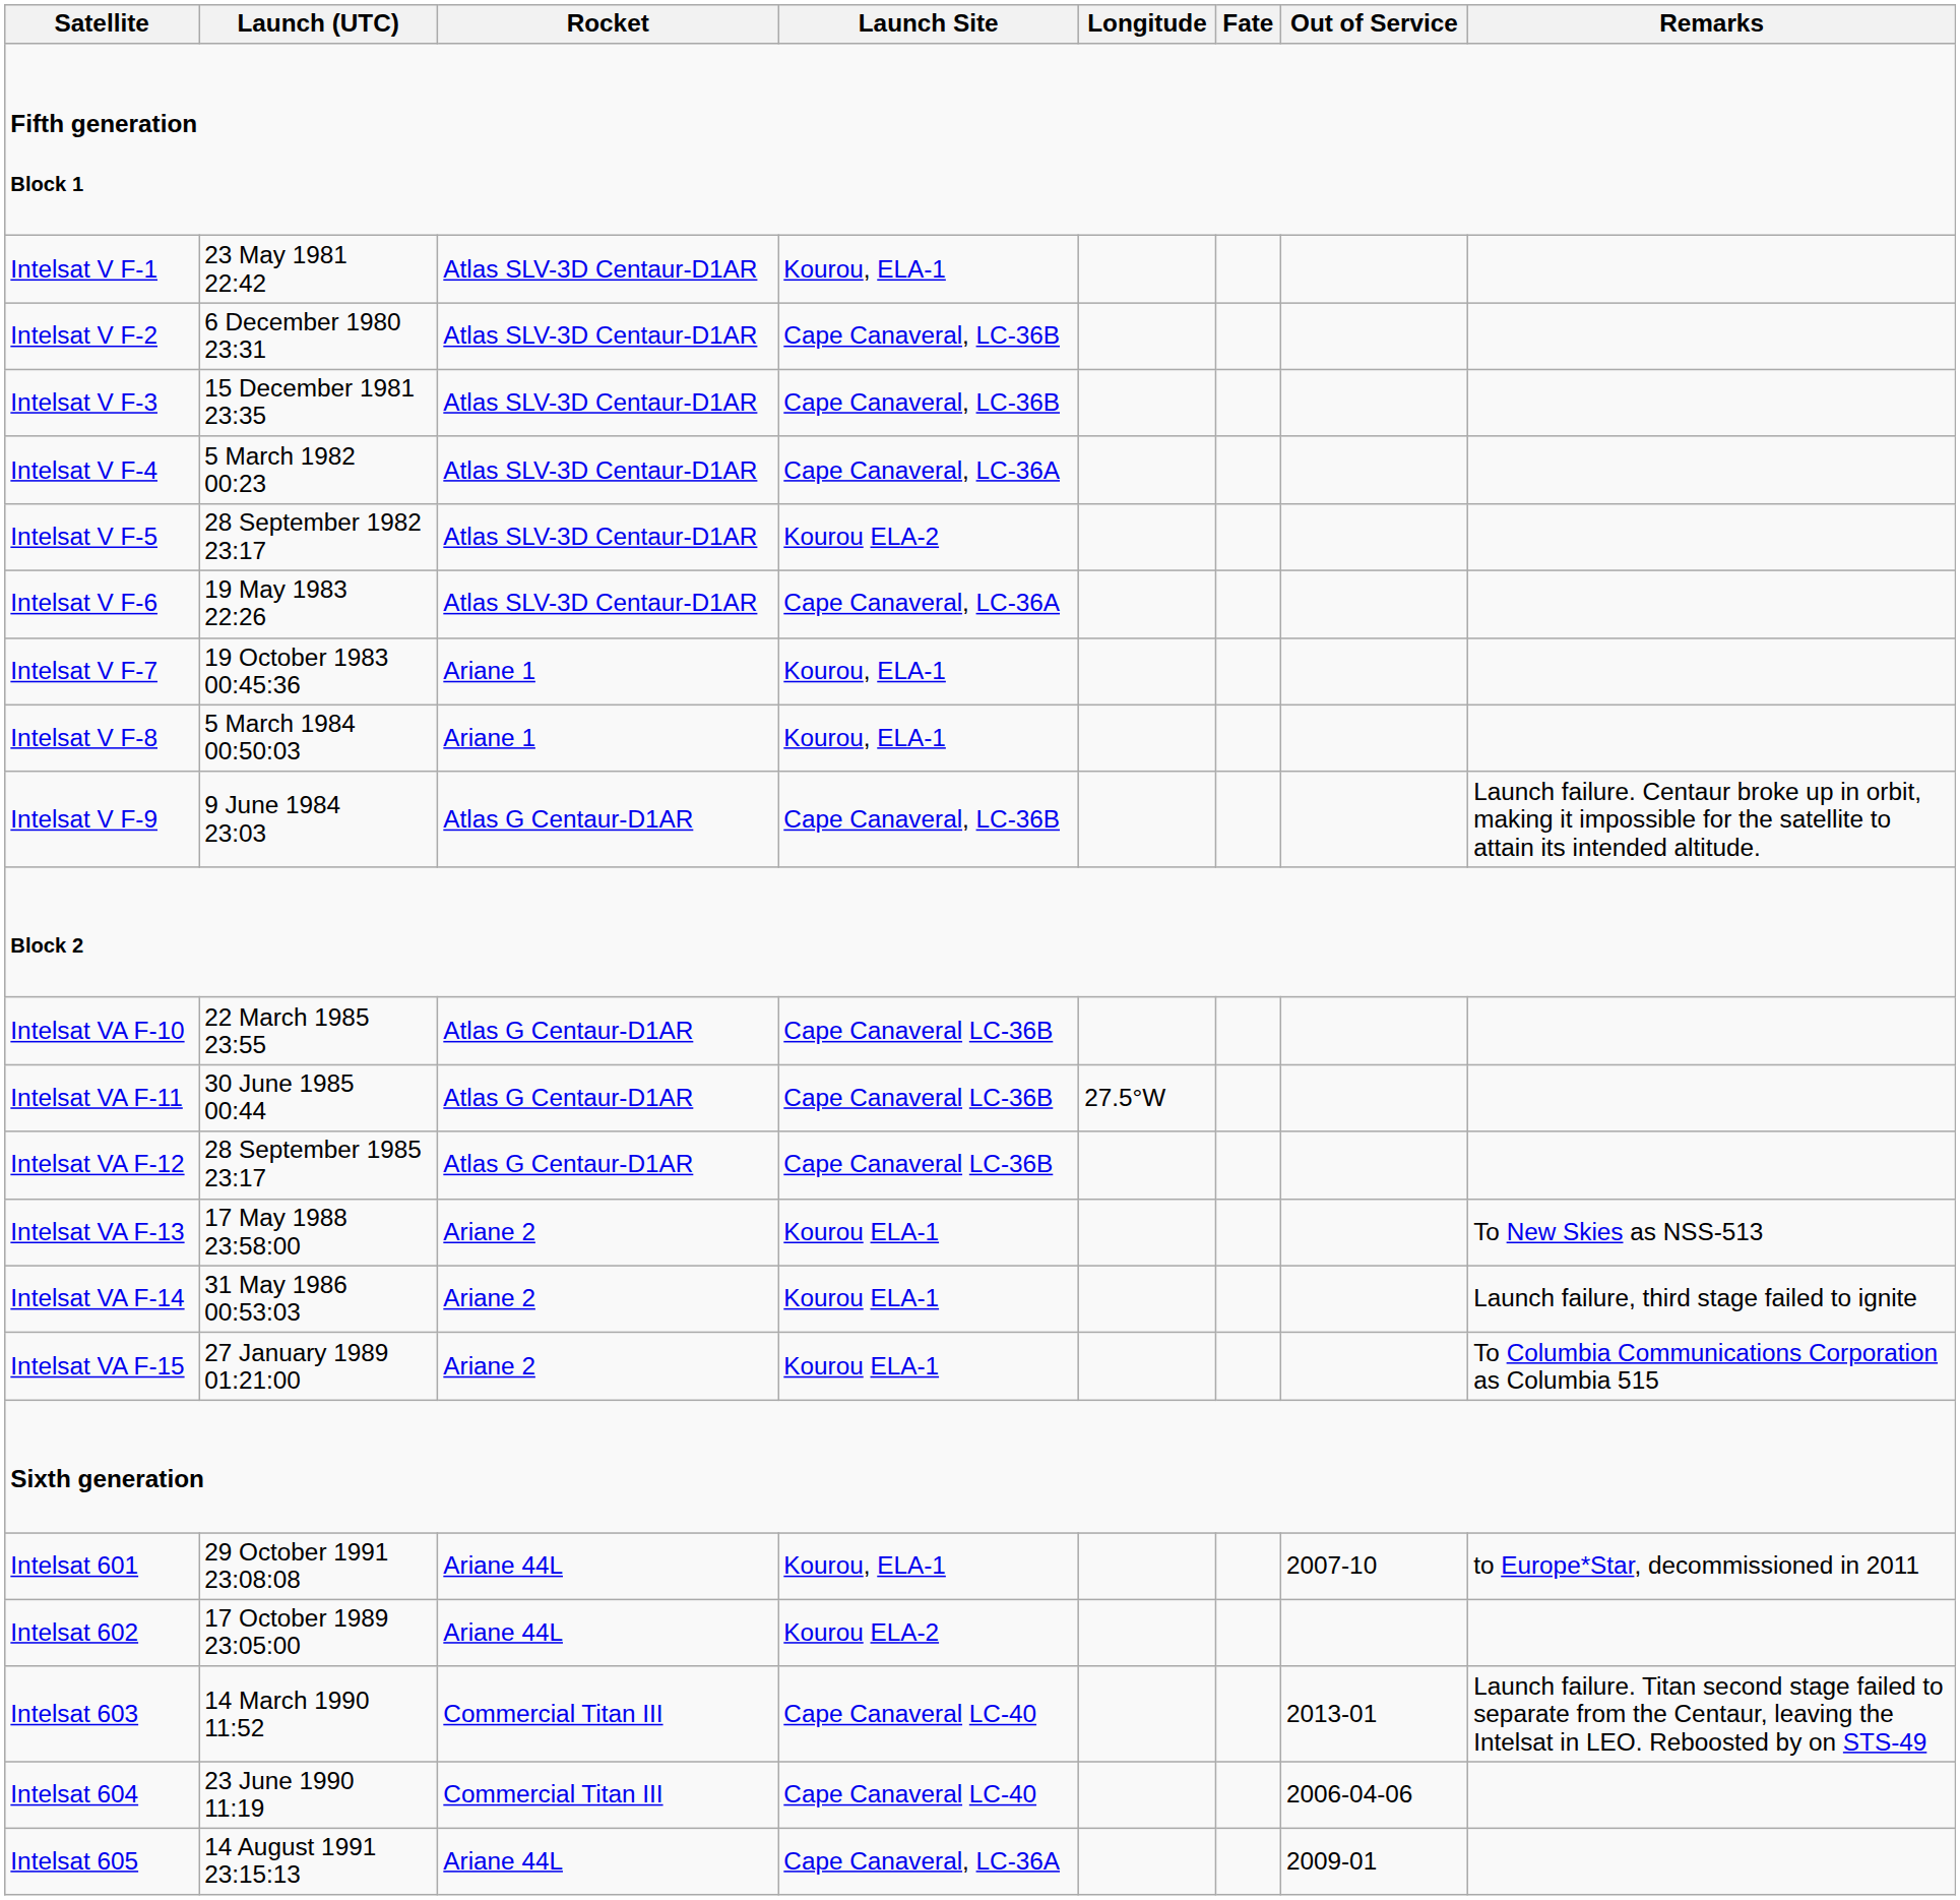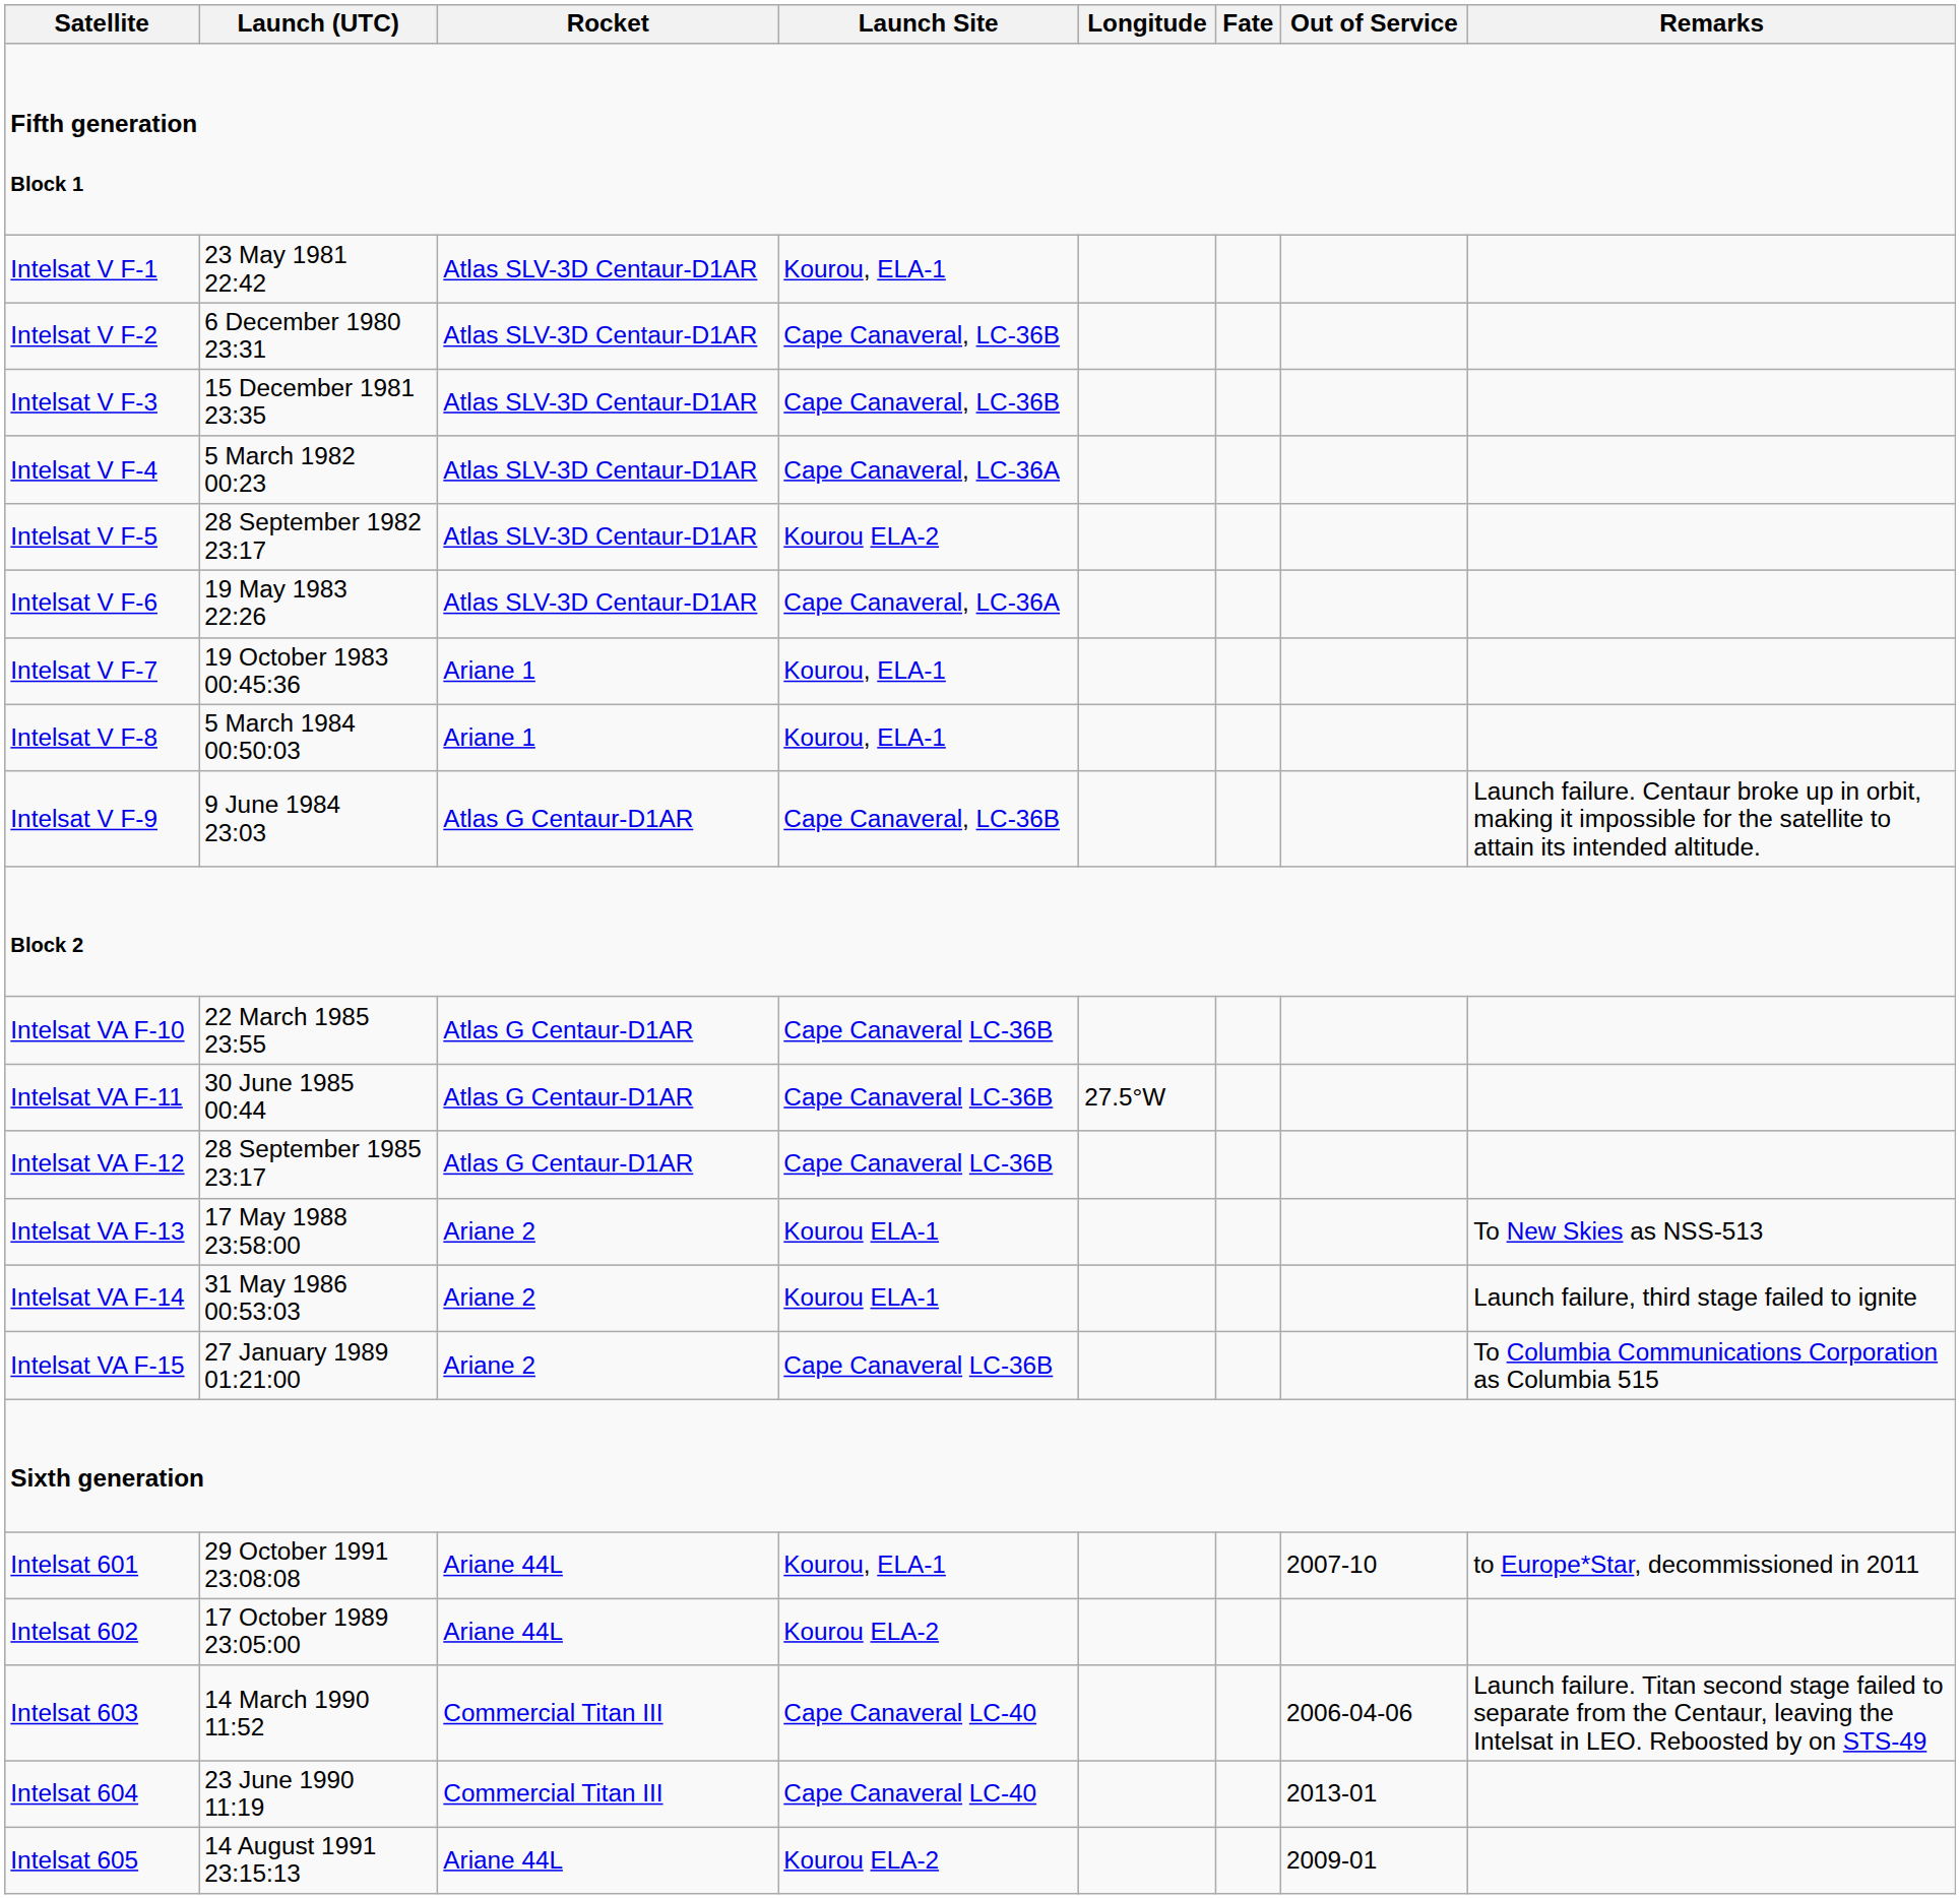Intelsat VA F-15 | Launch Site: Kourou ELA-1 -> Cape Canaveral LC-36B
Intelsat 603 | Out of Service: 2013-01 -> 2006-04-06
Intelsat 604 | Out of Service: 2006-04-06 -> 2013-01
Intelsat 605 | Launch Site: Cape Canaveral, LC-36A -> Kourou ELA-2
